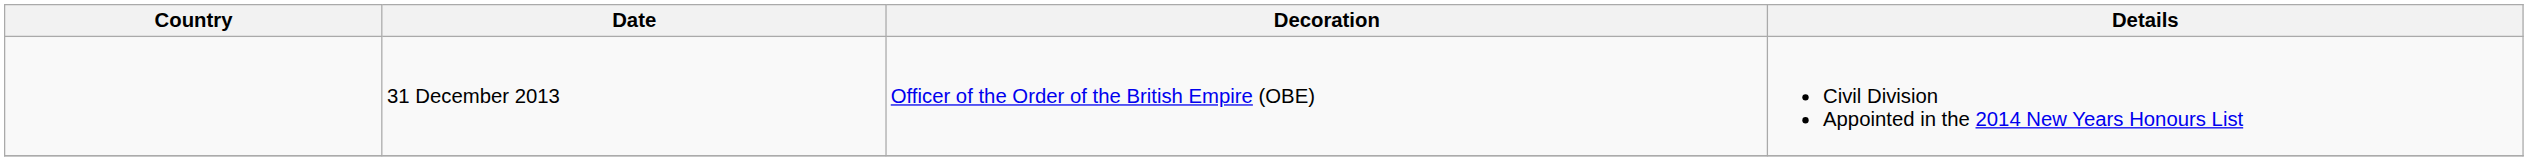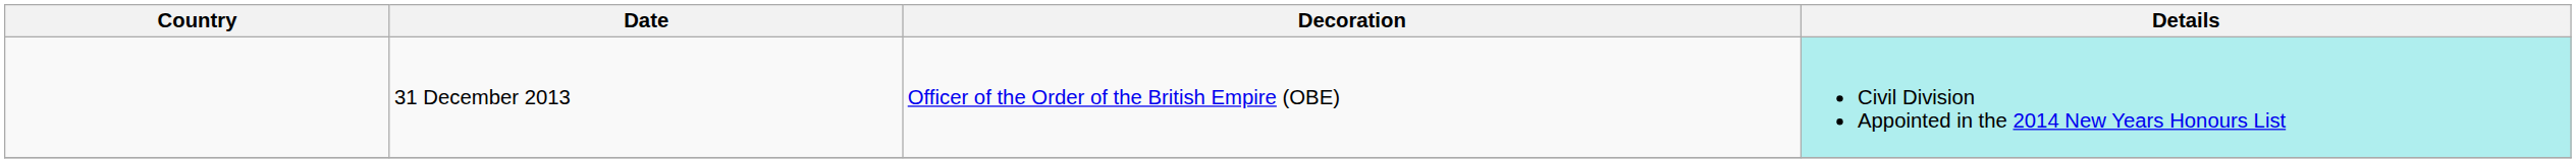31 December 2013 | Details: no background -> paleturquoise background
